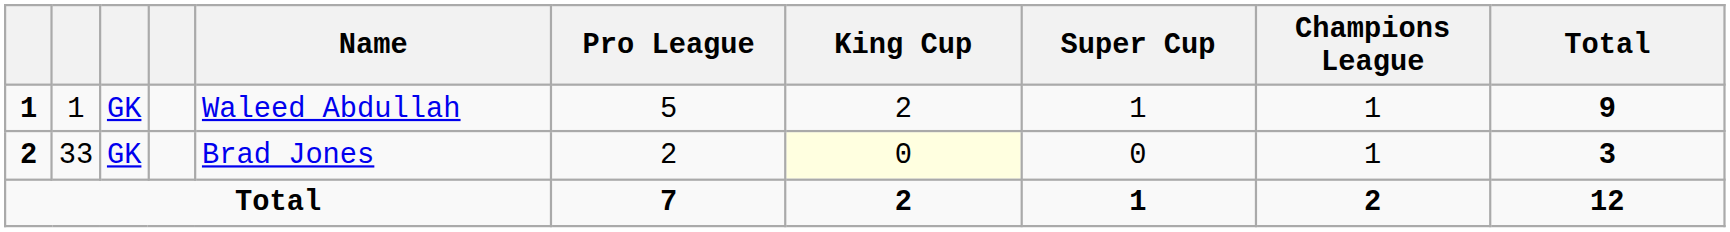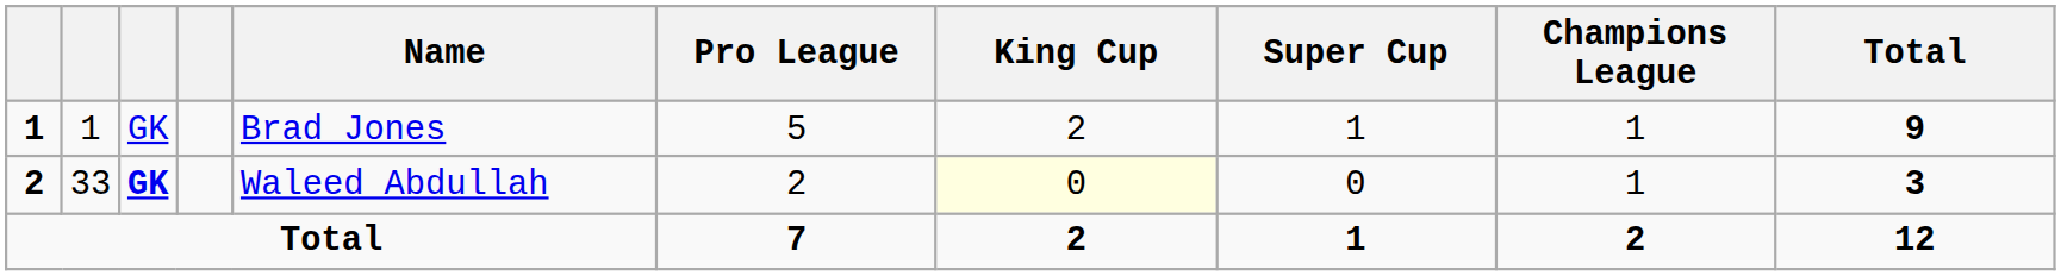row 2 | Name: Waleed Abdullah -> Brad Jones
row 3 | column 3: normal -> bold
row 3 | Name: Brad Jones -> Waleed Abdullah
